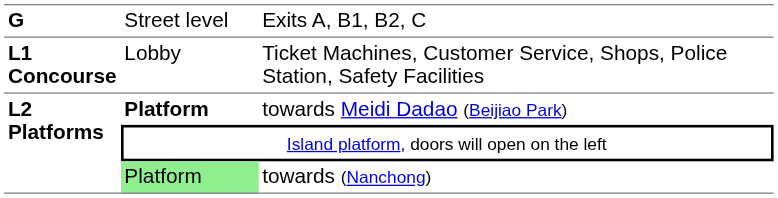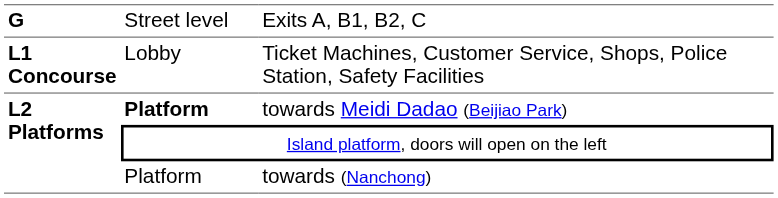towards (Nanchong) | column 2: lightgreen background -> no background
